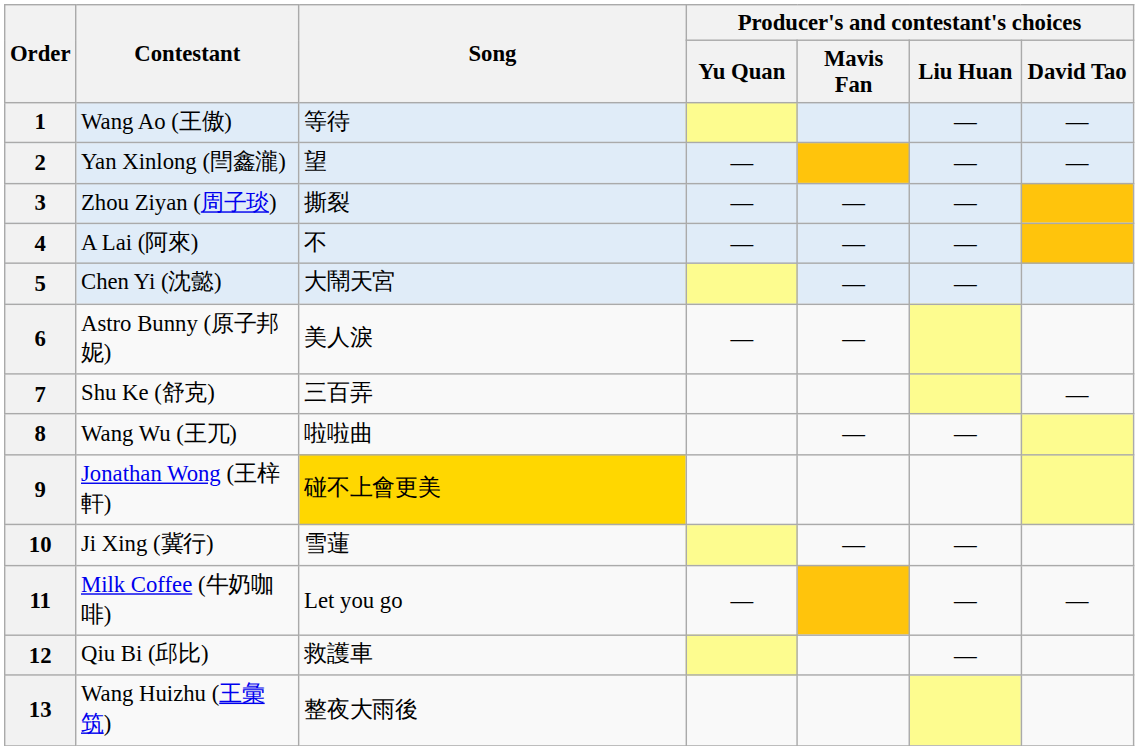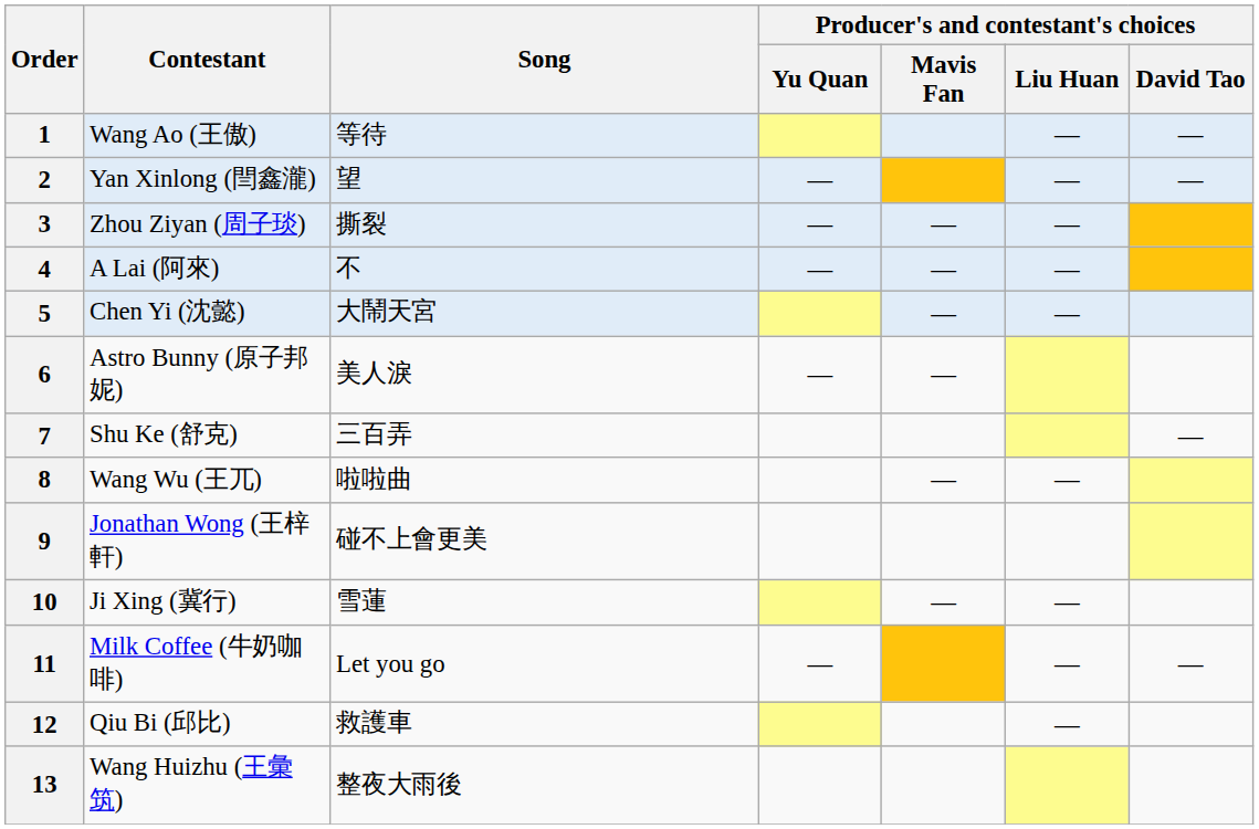9 | Song: gold background -> no background
